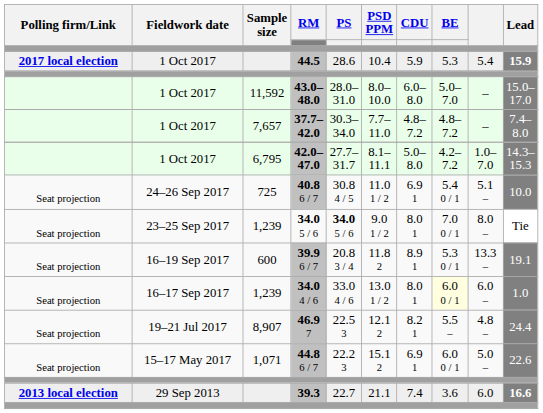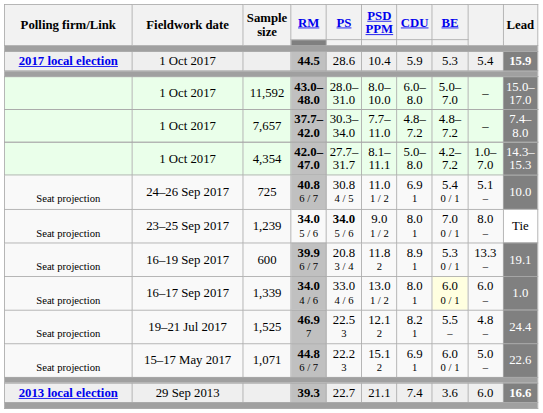42.0– 47.0 | Sample size: 6,795 -> 4,354
34.0 4 / 6 | Sample size: 1,239 -> 1,339
46.9 7 | Sample size: 8,907 -> 1,525
